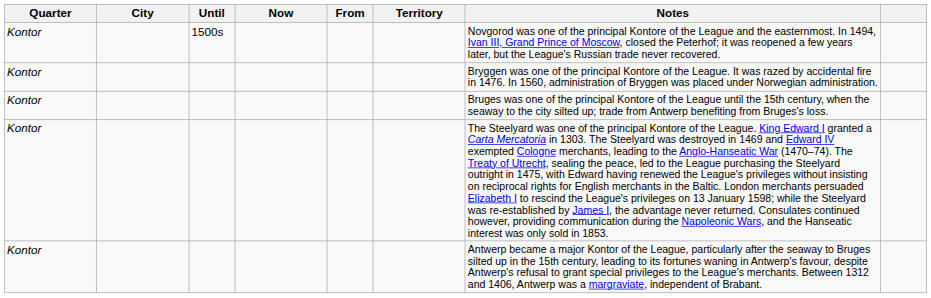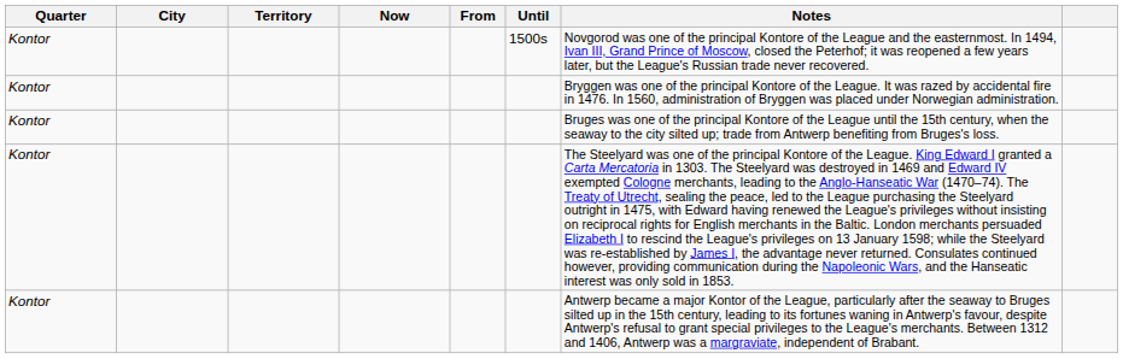columns swapped: Territory <-> Until
